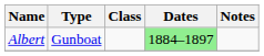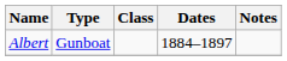Albert | Dates: lightgreen background -> no background
